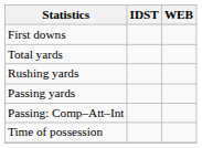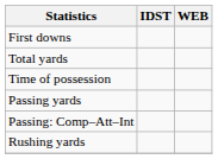rows swapped: Rushing yards <-> Time of possession
